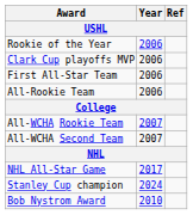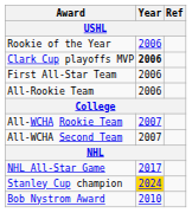Clark Cup playoffs MVP | Year: normal -> bold
Stanley Cup champion | Year: no background -> gold background
